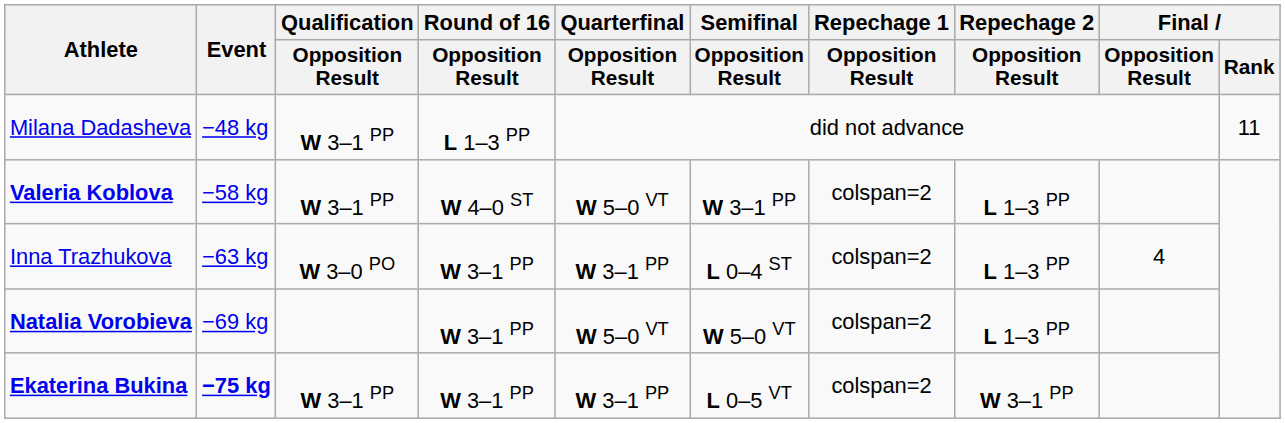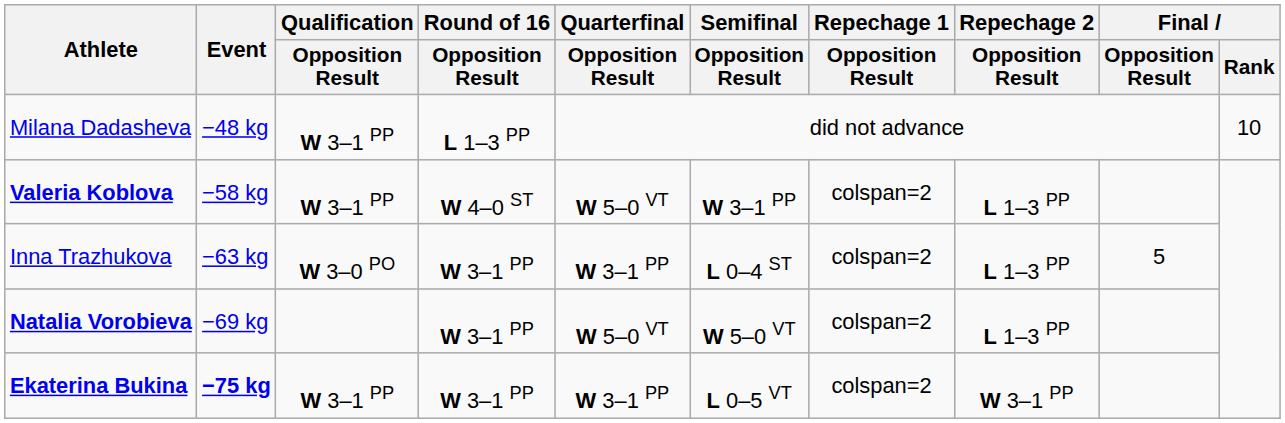Milana Dadasheva | Final / Rank: 11 -> 10
Inna Trazhukova | Final / Opposition Result: 4 -> 5
